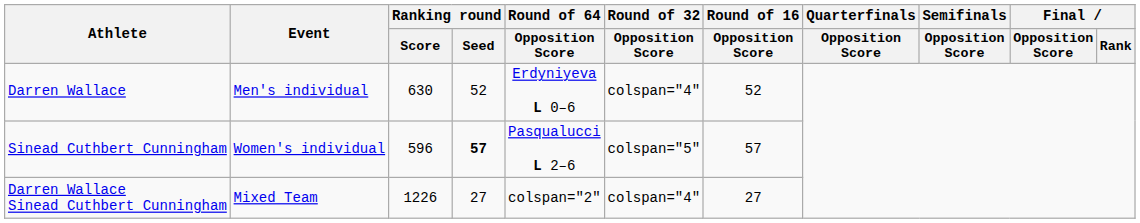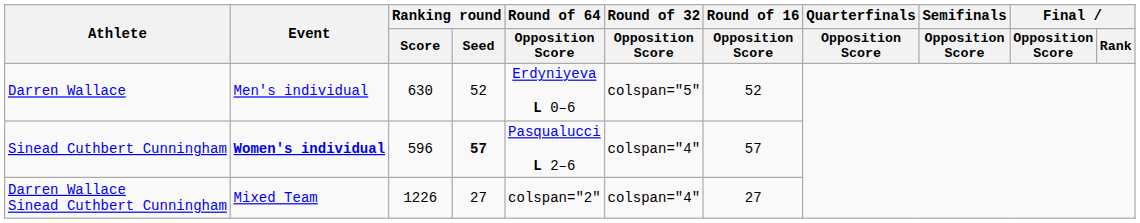Darren Wallace | Round of 32 / Opposition Score: colspan="4" -> colspan="5"
Sinead Cuthbert Cunningham | Event: normal -> bold
Sinead Cuthbert Cunningham | Round of 32 / Opposition Score: colspan="5" -> colspan="4"
